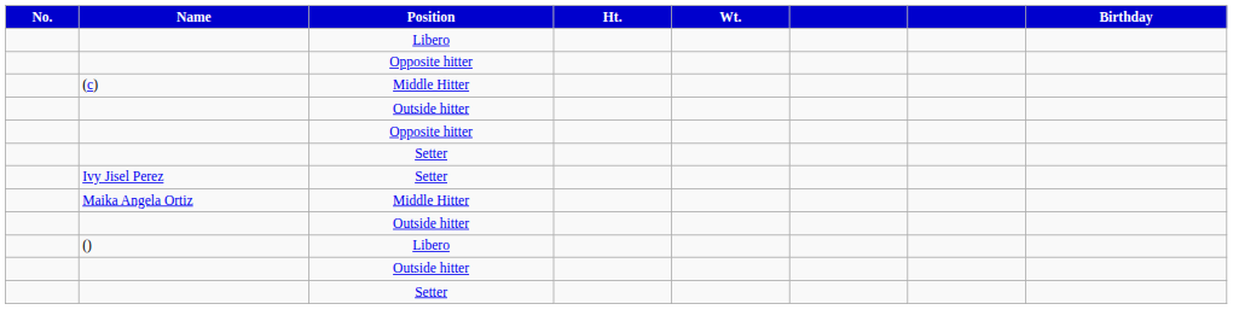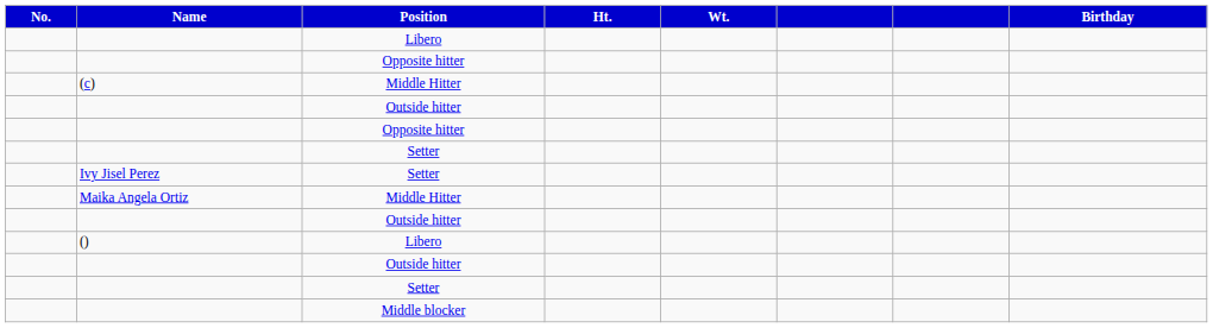+ row: Middle blocker
